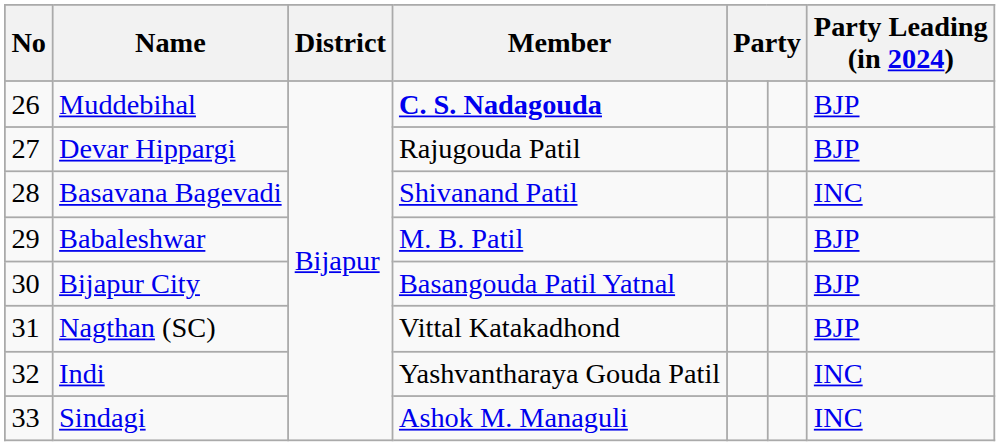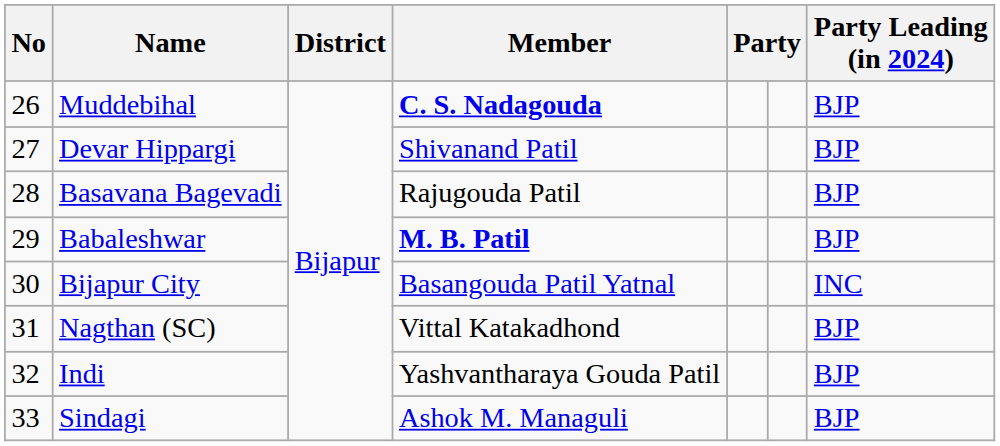Devar Hippargi | Member: Rajugouda Patil -> Shivanand Patil
Basavana Bagevadi | Member: Shivanand Patil -> Rajugouda Patil
Basavana Bagevadi | column 7: INC -> BJP
Babaleshwar | Member: normal -> bold
Bijapur City | column 7: BJP -> INC
Indi | column 7: INC -> BJP
Sindagi | column 7: INC -> BJP
